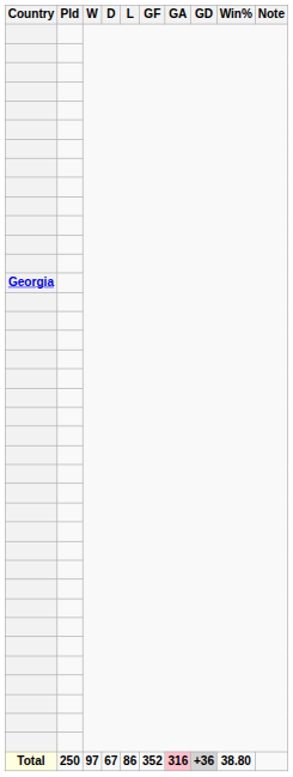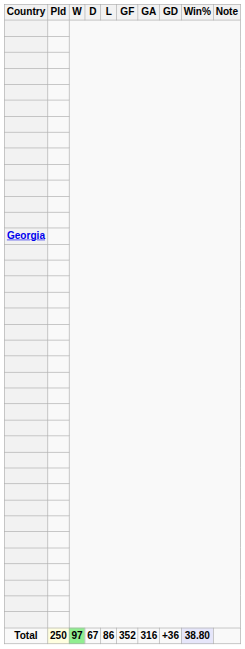Total | Country: lightyellow background -> no background
Total | Pld: no background -> lightyellow background
Total | W: no background -> lightgreen background
Total | GA: pink background -> no background
Total | GD: lightgrey background -> no background
Total | Win%: no background -> lavender background
